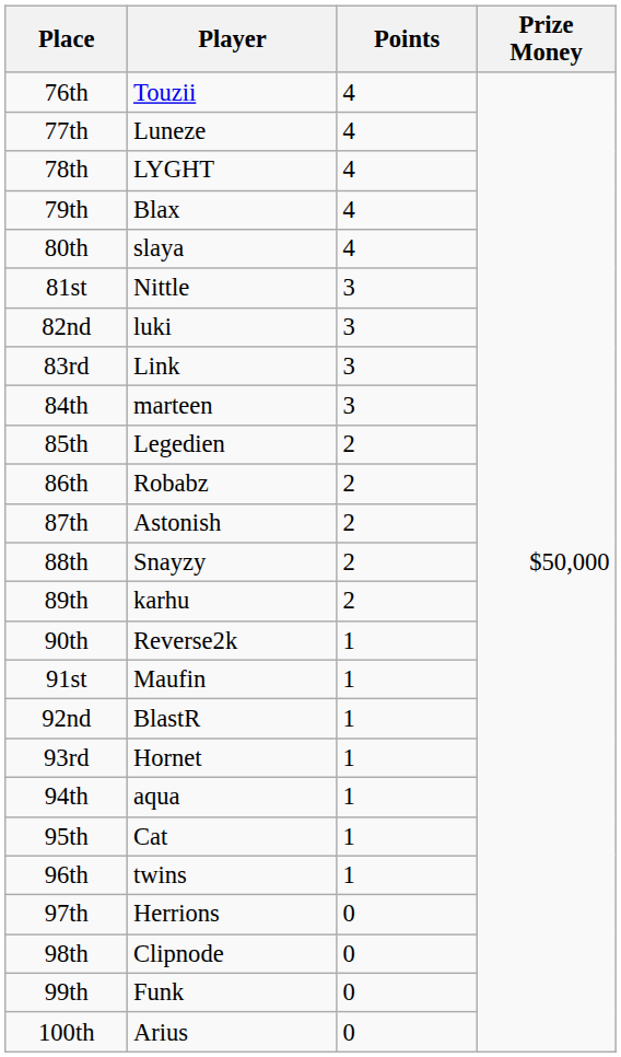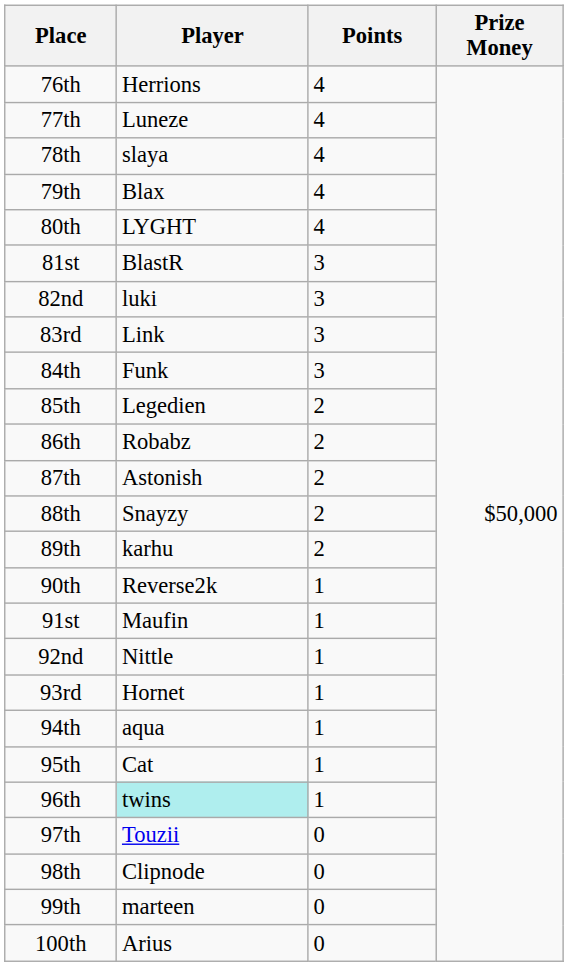76th | Player: Touzii -> Herrions
78th | Player: LYGHT -> slaya
80th | Player: slaya -> LYGHT
81st | Player: Nittle -> BlastR
84th | Player: marteen -> Funk
92nd | Player: BlastR -> Nittle
96th | Player: no background -> paleturquoise background
97th | Player: Herrions -> Touzii
99th | Player: Funk -> marteen
